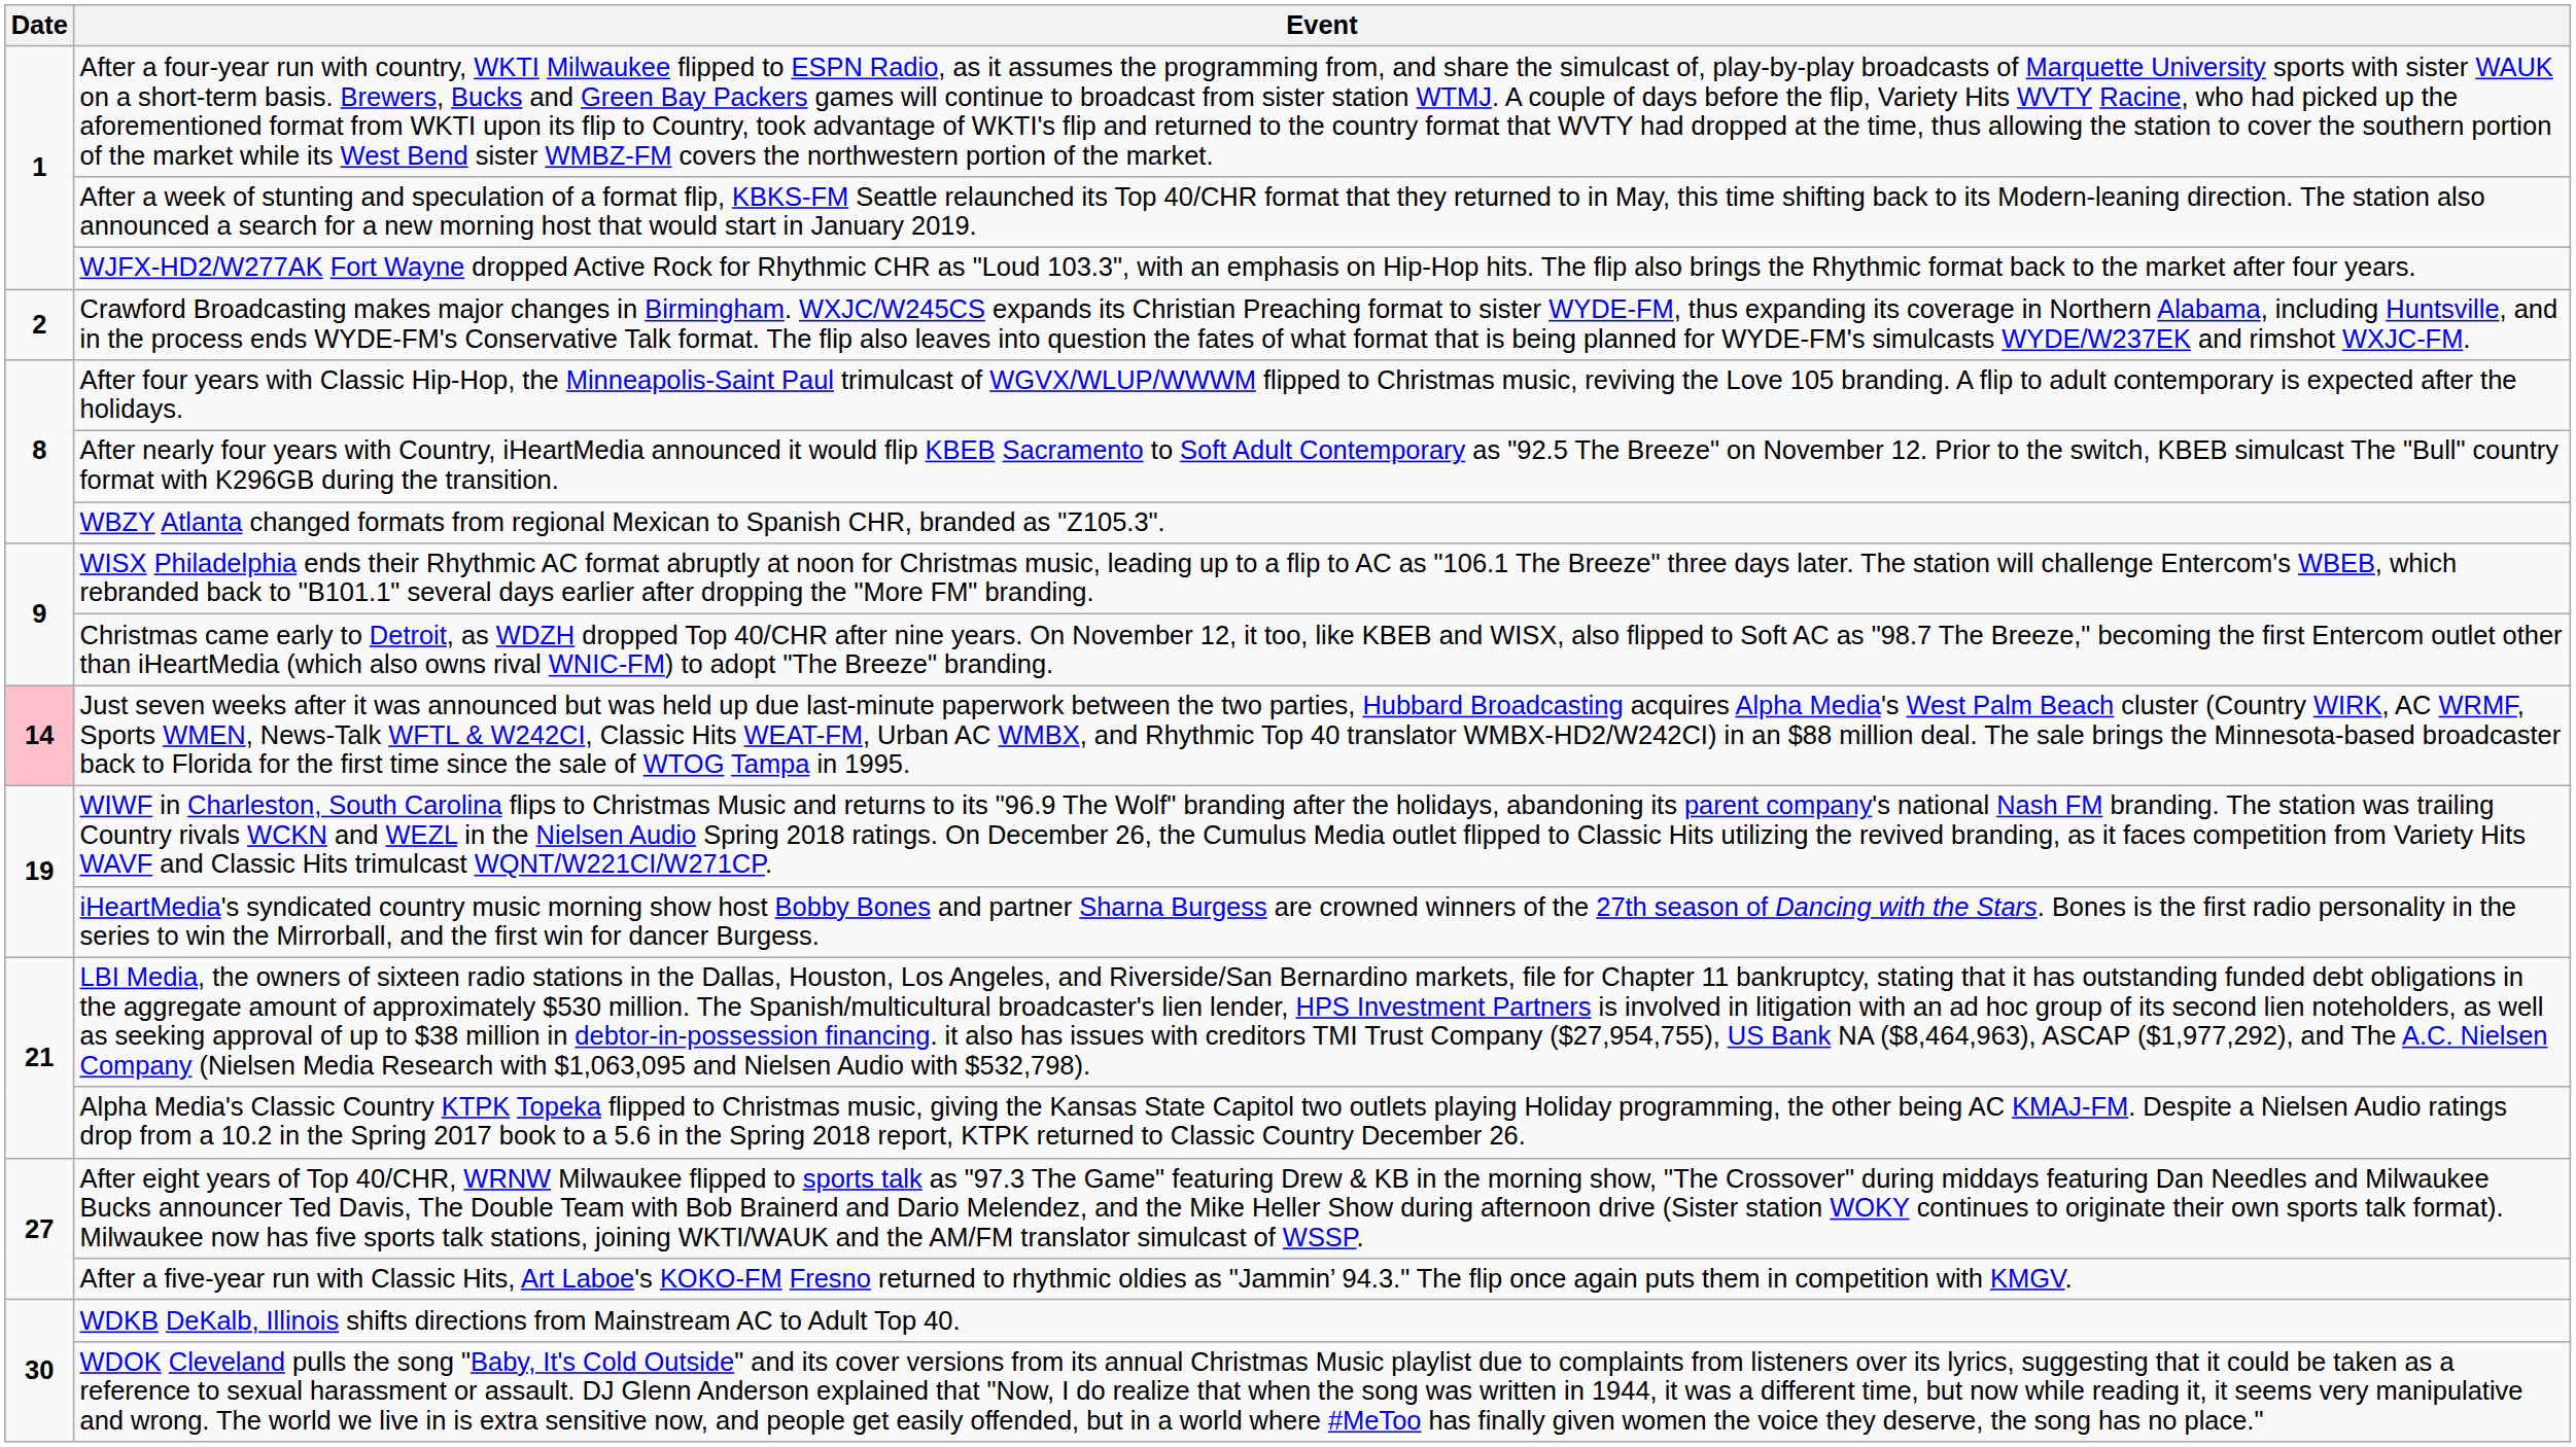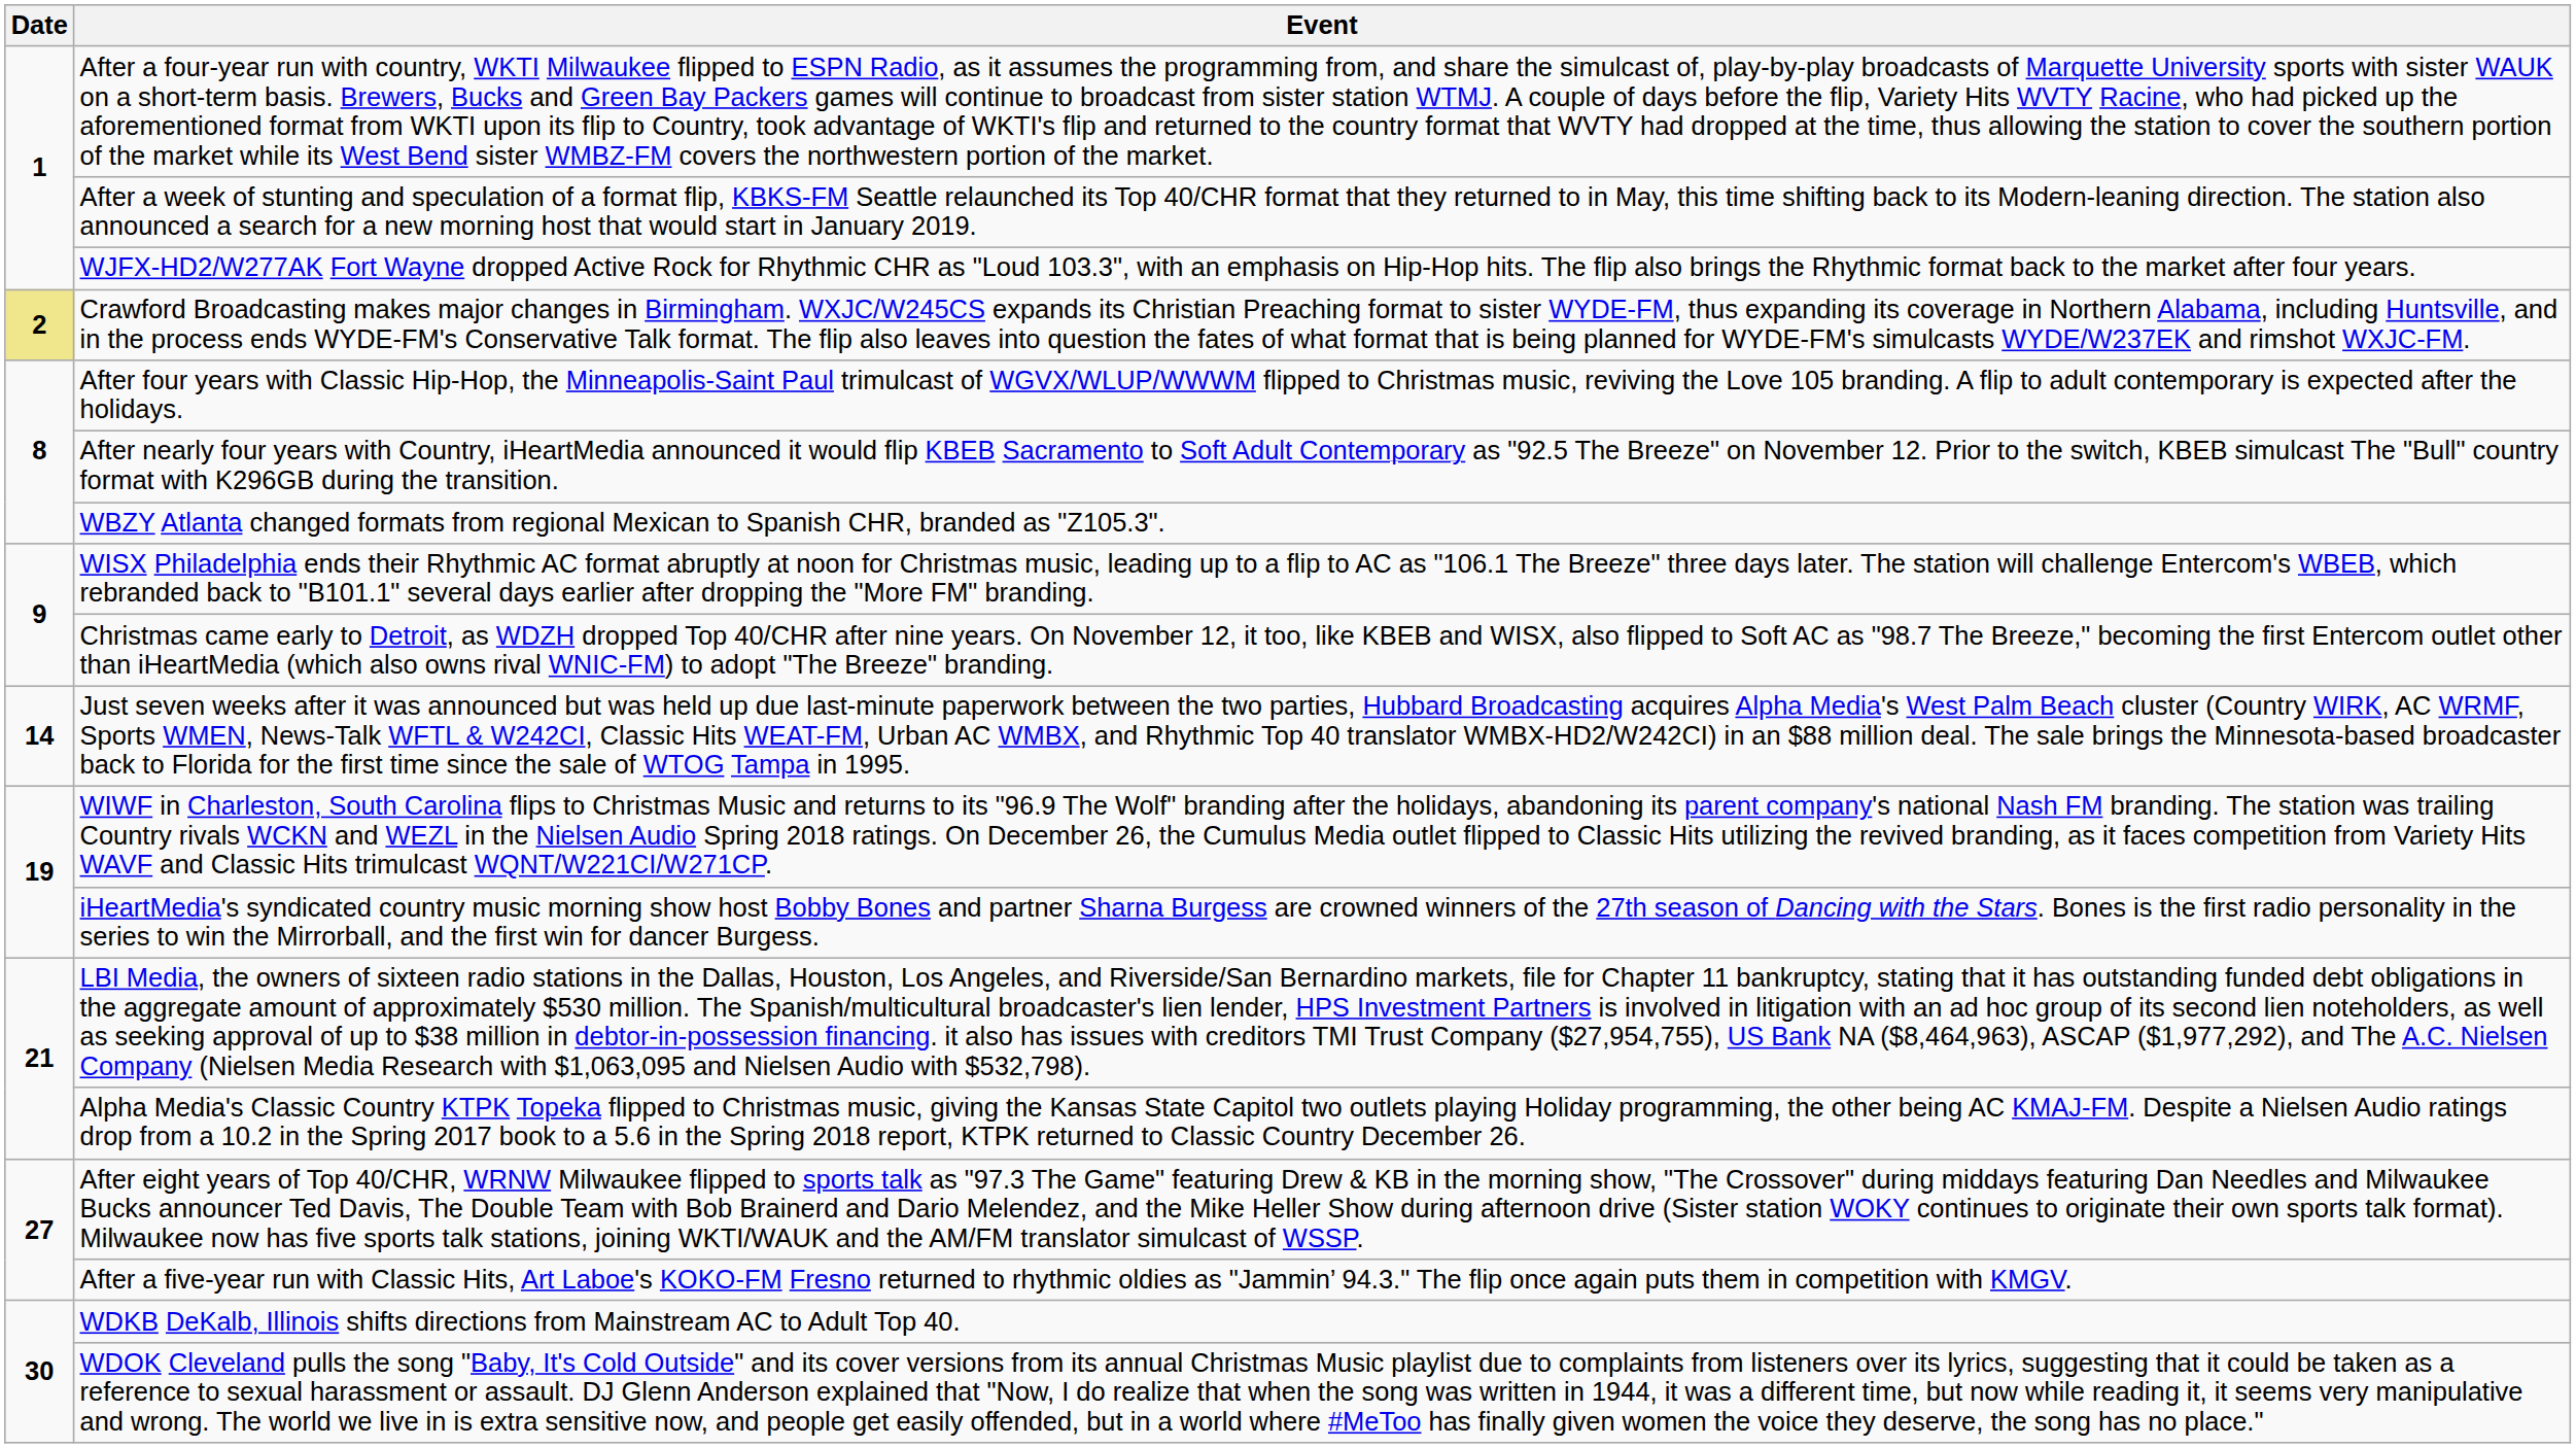row 5 | Date: no background -> khaki background
row 11 | Date: pink background -> no background
